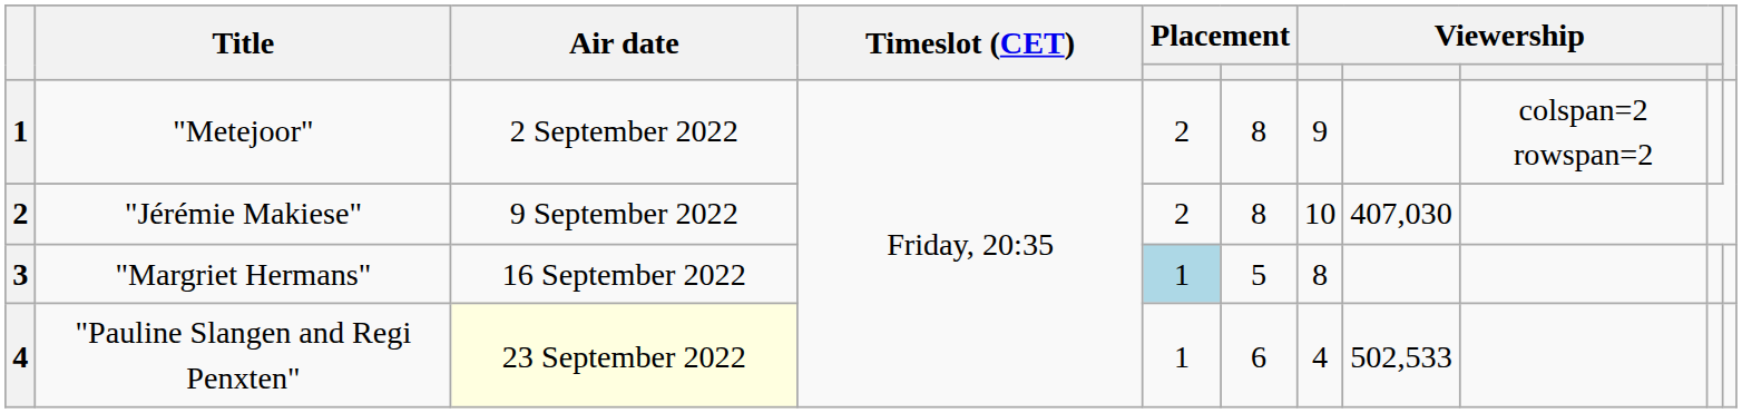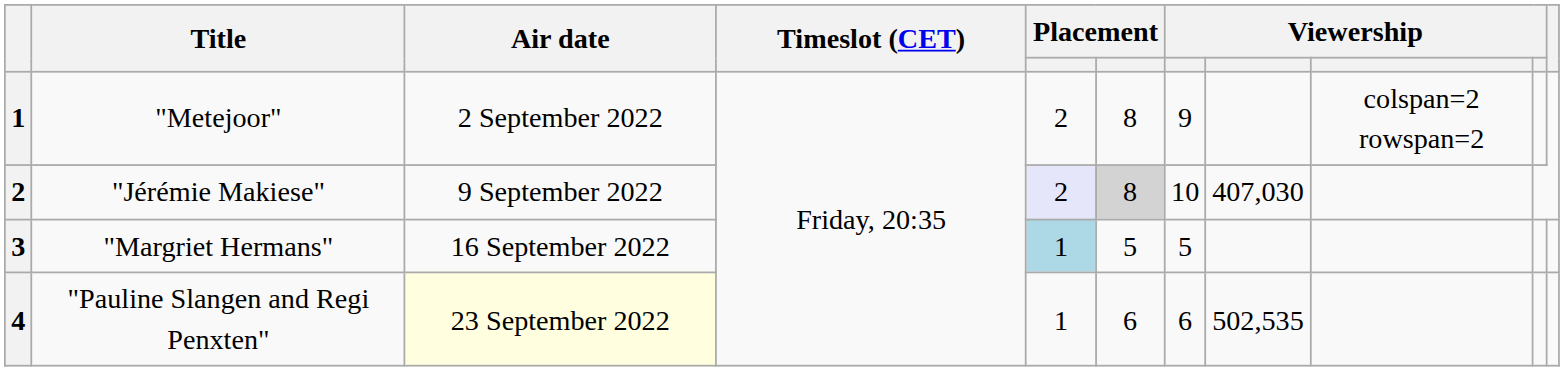"Jérémie Makiese" | column 5: no background -> lavender background
"Jérémie Makiese" | column 6: no background -> lightgrey background
"Margriet Hermans" | column 7: 8 -> 5
"Pauline Slangen and Regi Penxten" | column 7: 4 -> 6
"Pauline Slangen and Regi Penxten" | column 8: 502,533 -> 502,535
